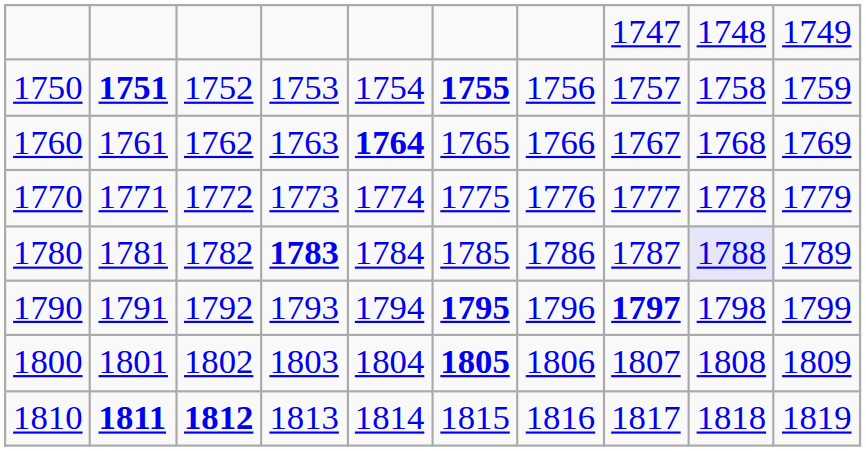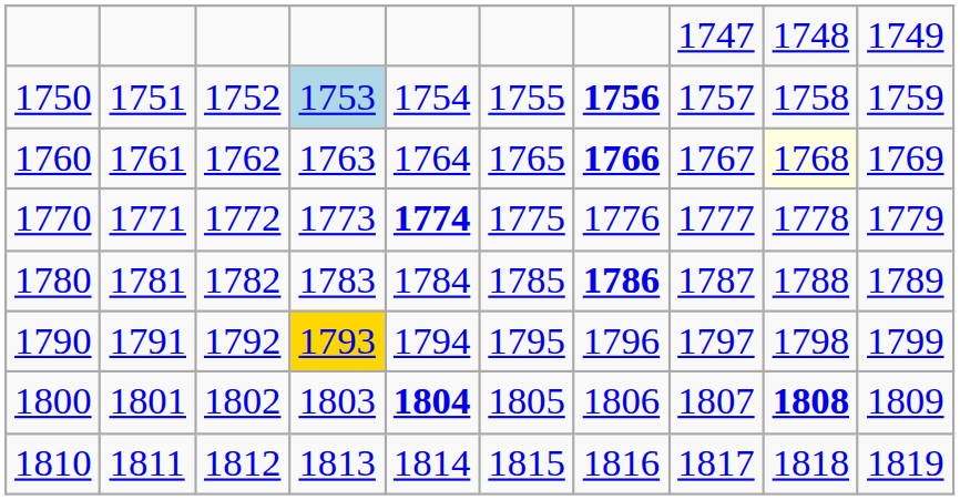1750 | column 2: bold -> normal
1750 | column 4: no background -> lightblue background
1750 | column 6: bold -> normal
1750 | column 7: normal -> bold
1760 | column 5: bold -> normal
1760 | column 7: normal -> bold
1760 | column 9: no background -> lightyellow background
1770 | column 5: normal -> bold
1780 | column 4: bold -> normal
1780 | column 7: normal -> bold
1780 | column 9: lavender background -> no background
1790 | column 4: no background -> gold background
1790 | column 6: bold -> normal
1790 | column 8: bold -> normal
1800 | column 5: normal -> bold
1800 | column 6: bold -> normal
1800 | column 9: normal -> bold
1810 | column 2: bold -> normal
1810 | column 3: bold -> normal
